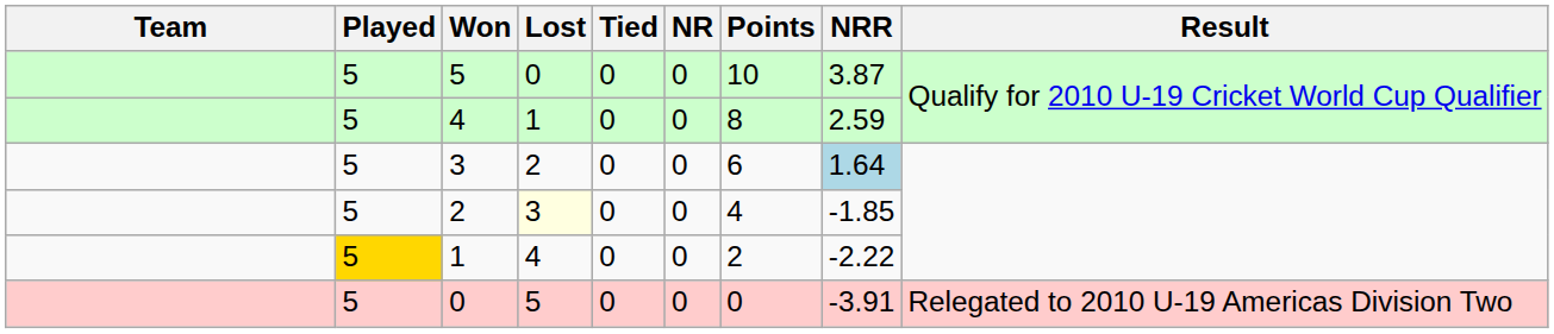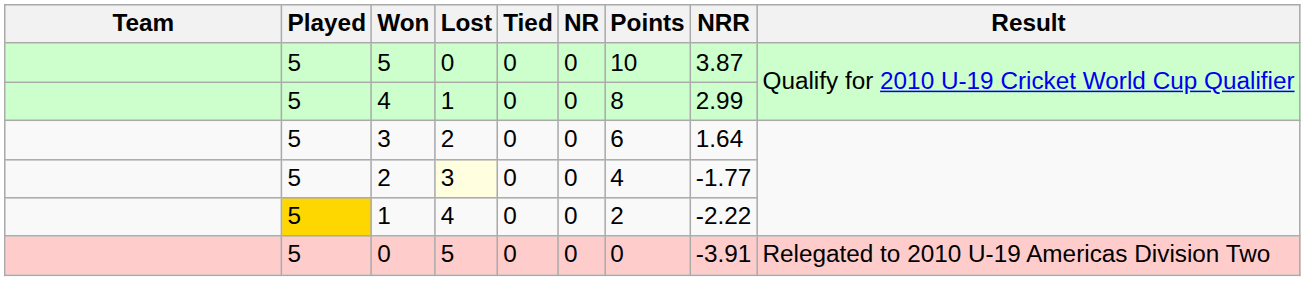row 3 | NRR: 2.59 -> 2.99
row 4 | NRR: lightblue background -> no background
row 5 | NRR: -1.85 -> -1.77
